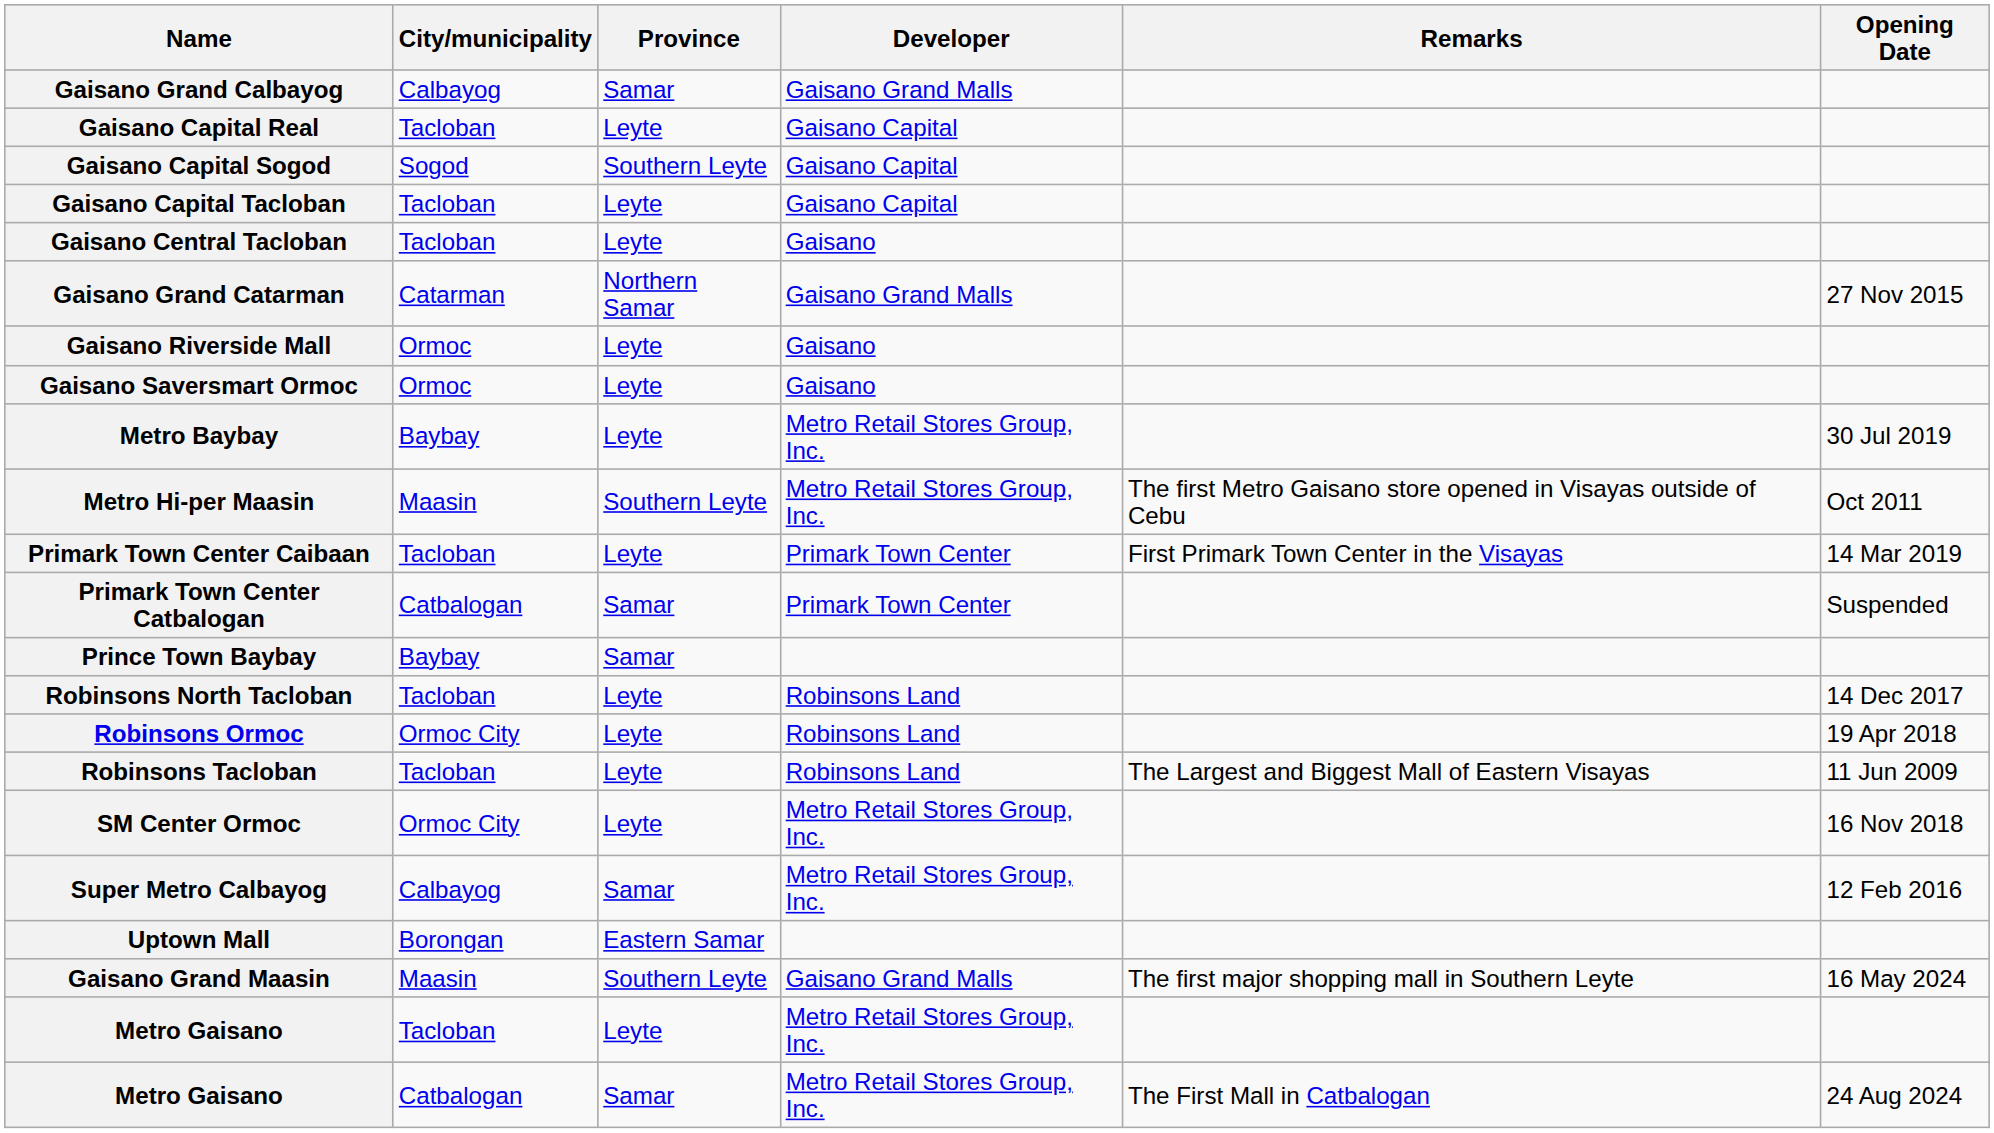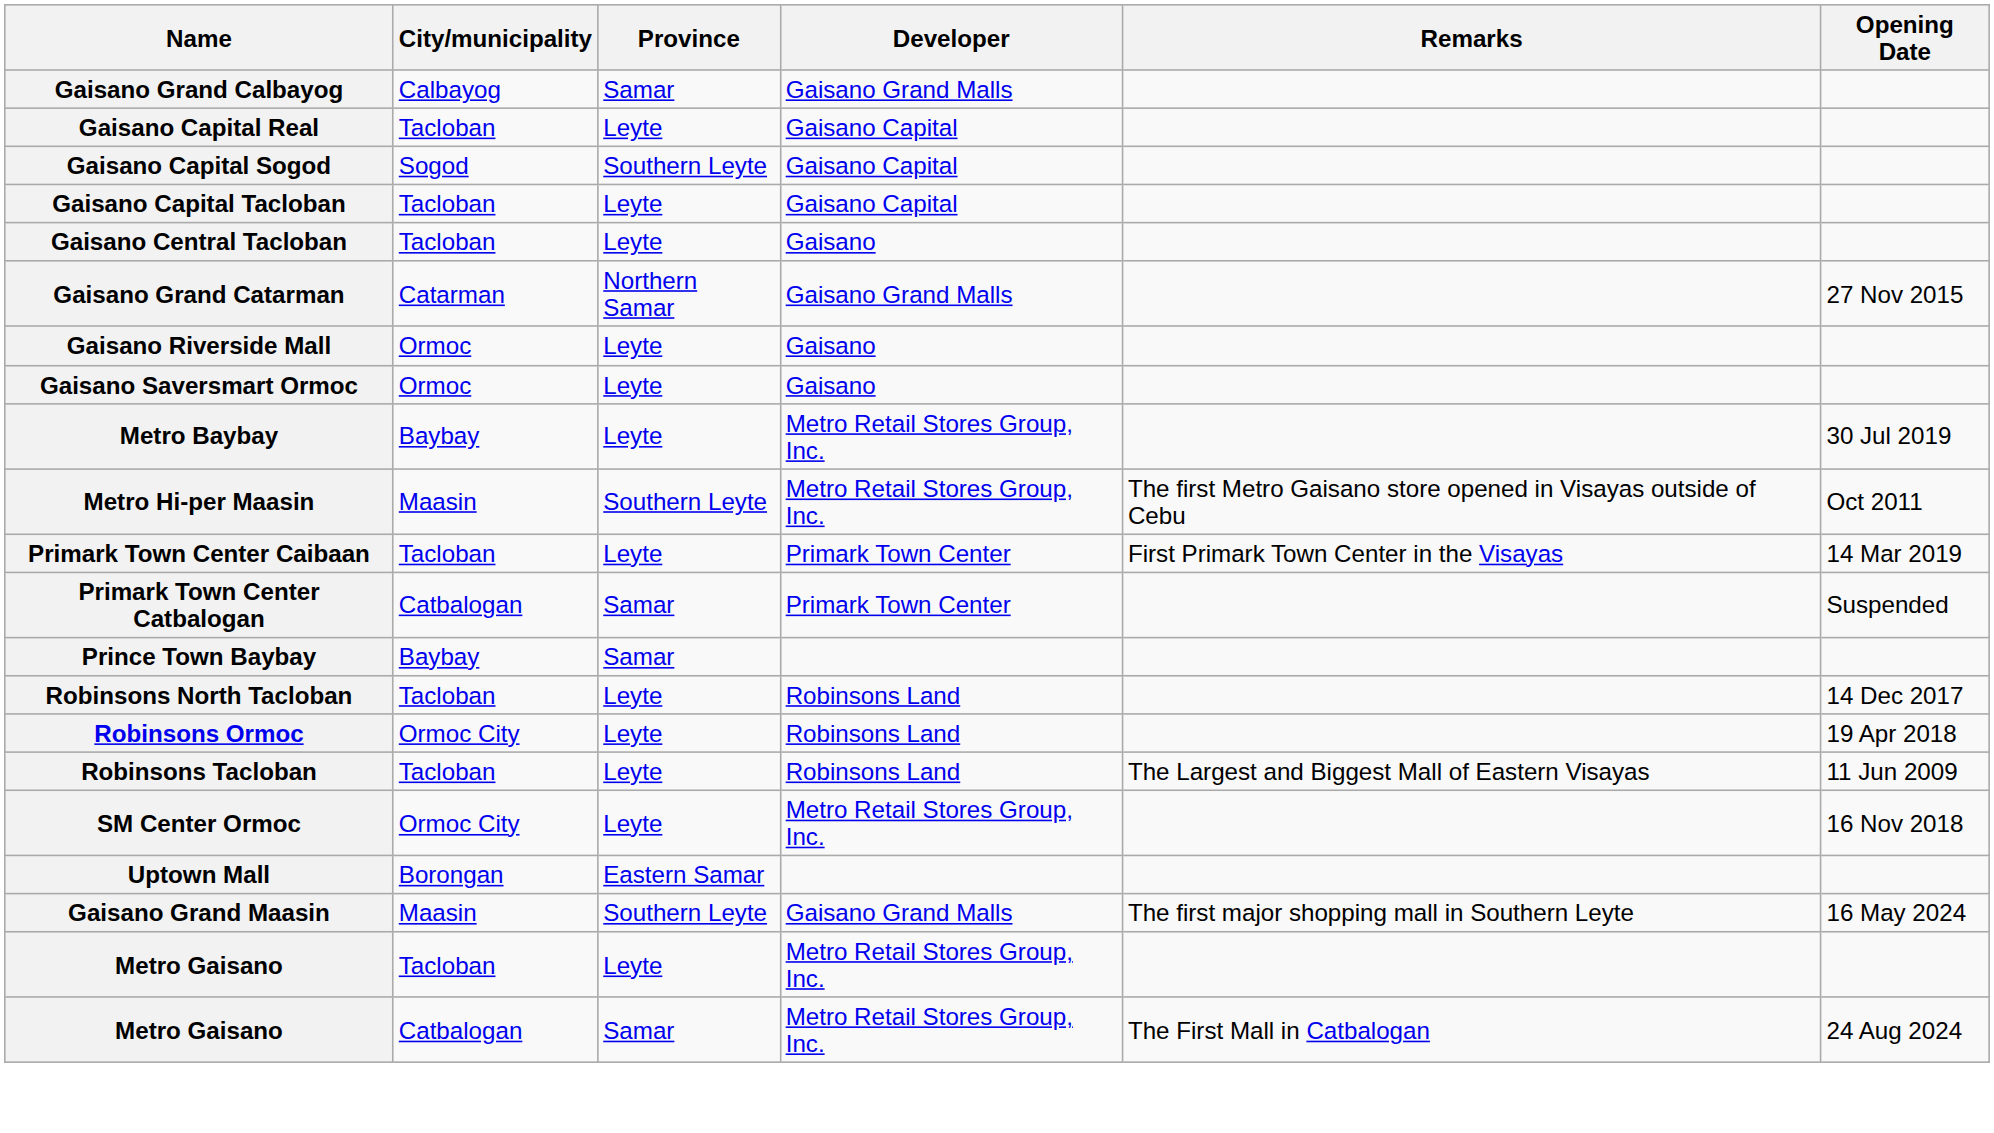- row: Super Metro Calbayog | Calbayog | Samar | Metro Retail Stores Group, Inc. | 12 Feb 2016
